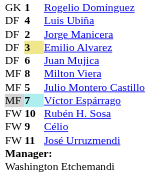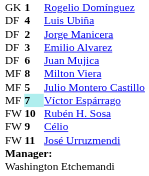Emilio Alvarez | column 2: khaki background -> no background
Víctor Espárrago | column 1: lightgrey background -> no background
